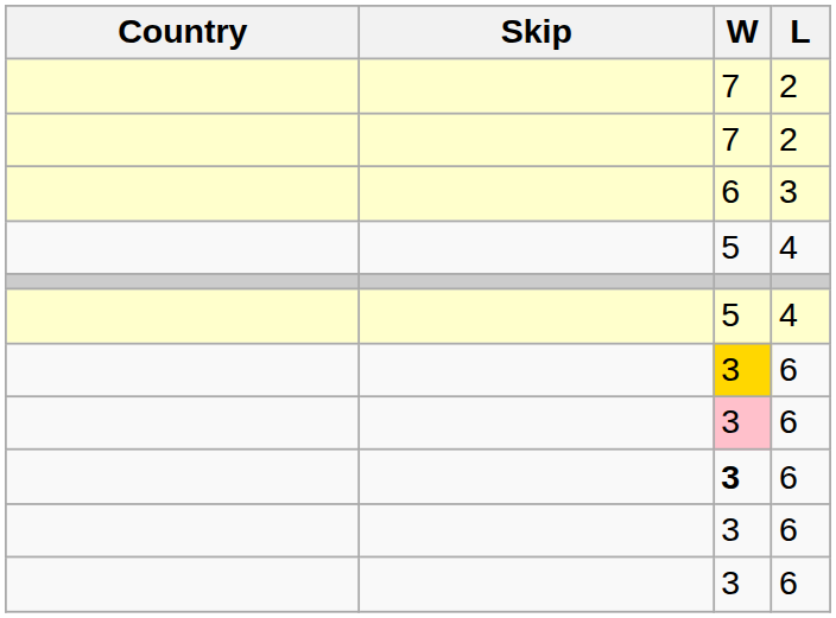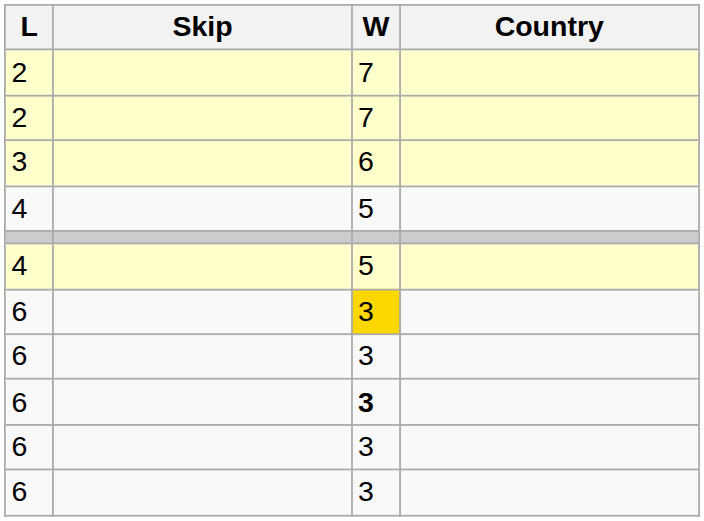columns swapped: Country <-> L
row 9 | W: pink background -> no background
